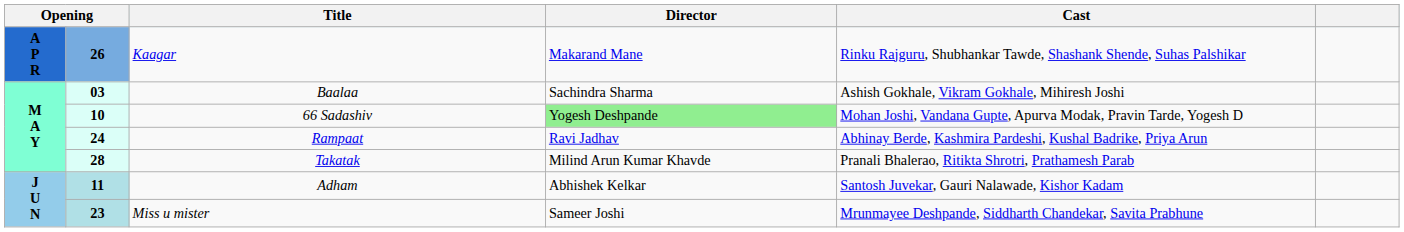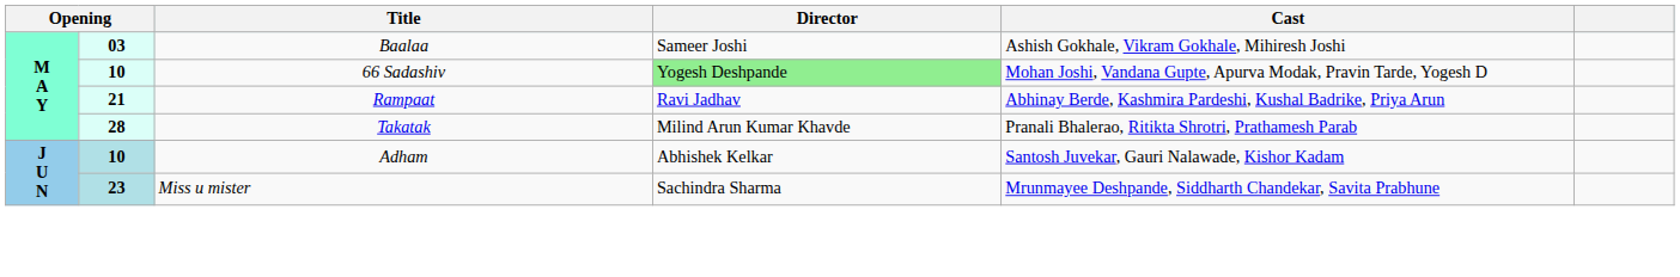- row: A P R | 26 | Kaagar | Makarand Mane | Rinku Rajguru, Shubhankar Tawde, Shashank Shende, Suhas Palshikar
Baalaa | Director: Sachindra Sharma -> Sameer Joshi
Rampaat | column 2: 24 -> 21
Adham | column 2: 11 -> 10
Miss u mister | Director: Sameer Joshi -> Sachindra Sharma
